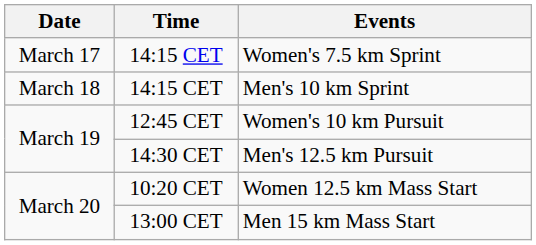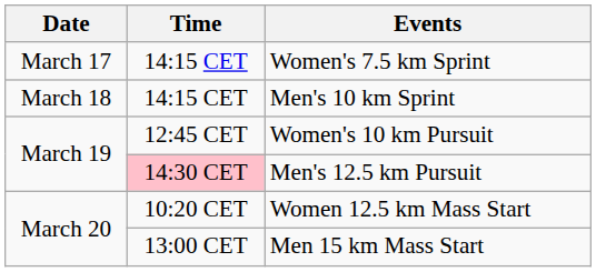Men's 12.5 km Pursuit | Time: no background -> pink background
